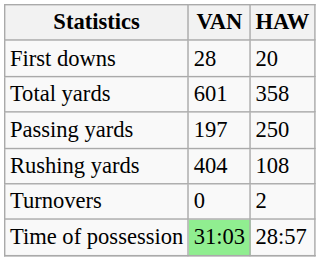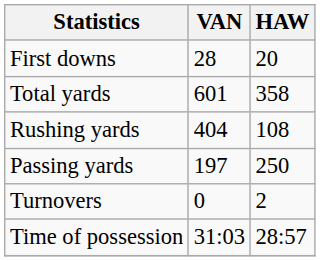rows swapped: Rushing yards <-> Passing yards
Time of possession | VAN: lightgreen background -> no background
